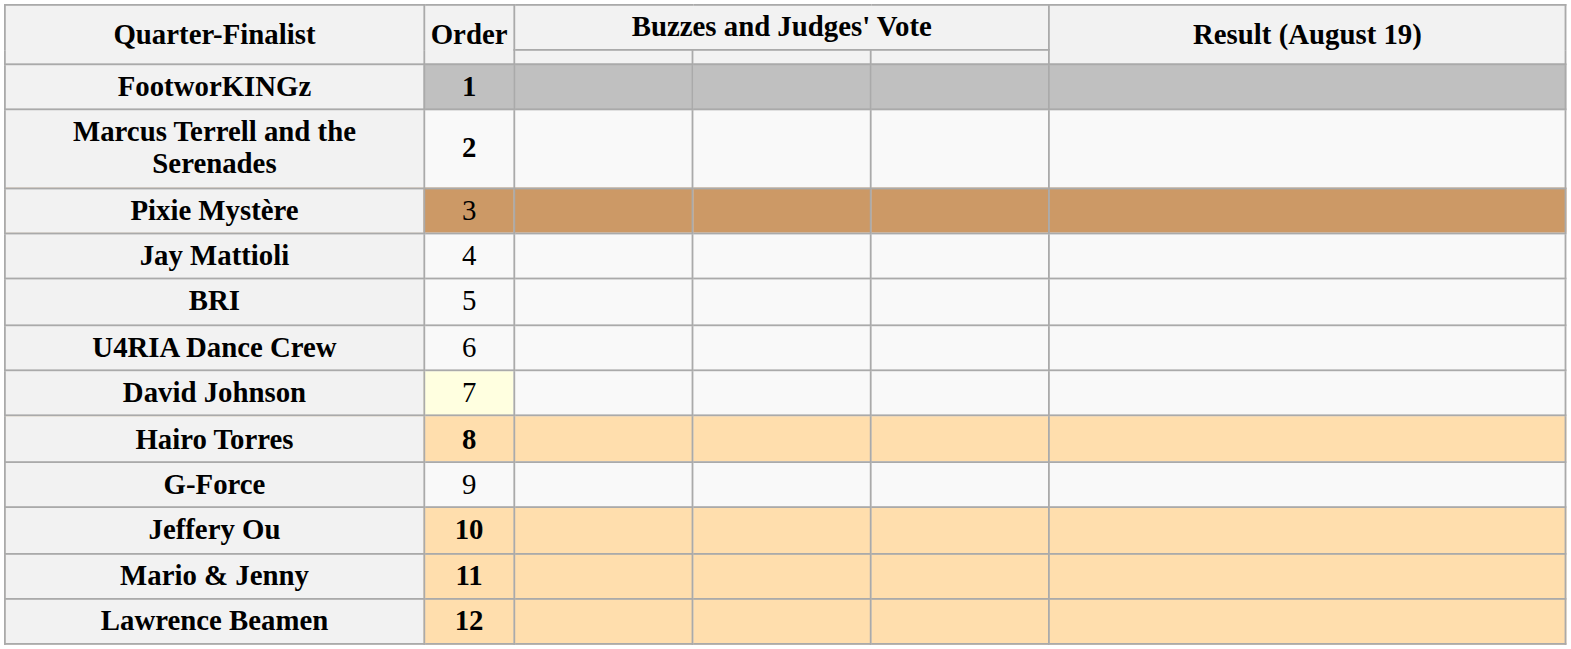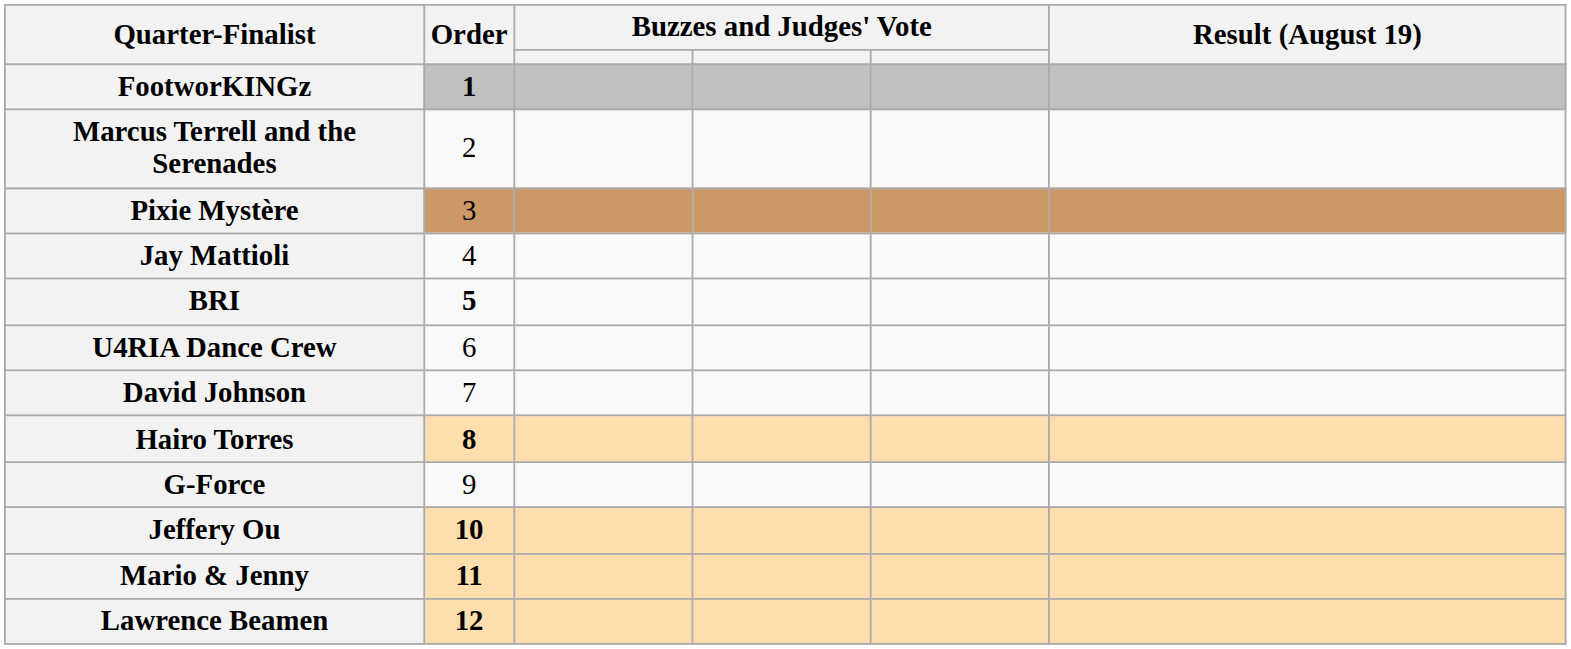Marcus Terrell and the Serenades | Order: bold -> normal
BRI | Order: normal -> bold
David Johnson | Order: lightyellow background -> no background
